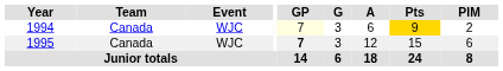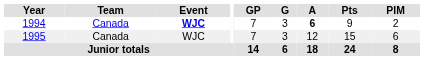1994 | Event: normal -> bold
1994 | GP: lightyellow background -> no background
1994 | A: normal -> bold
1994 | Pts: gold background -> no background
1995 | GP: bold -> normal
